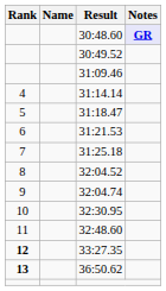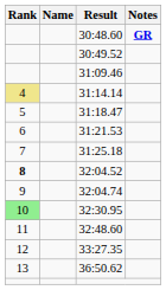30:48.60 | Notes: lavender background -> no background
31:14.14 | Rank: no background -> khaki background
32:04.52 | Rank: normal -> bold
32:30.95 | Rank: no background -> lightgreen background
33:27.35 | Rank: bold -> normal
36:50.62 | Rank: bold -> normal
